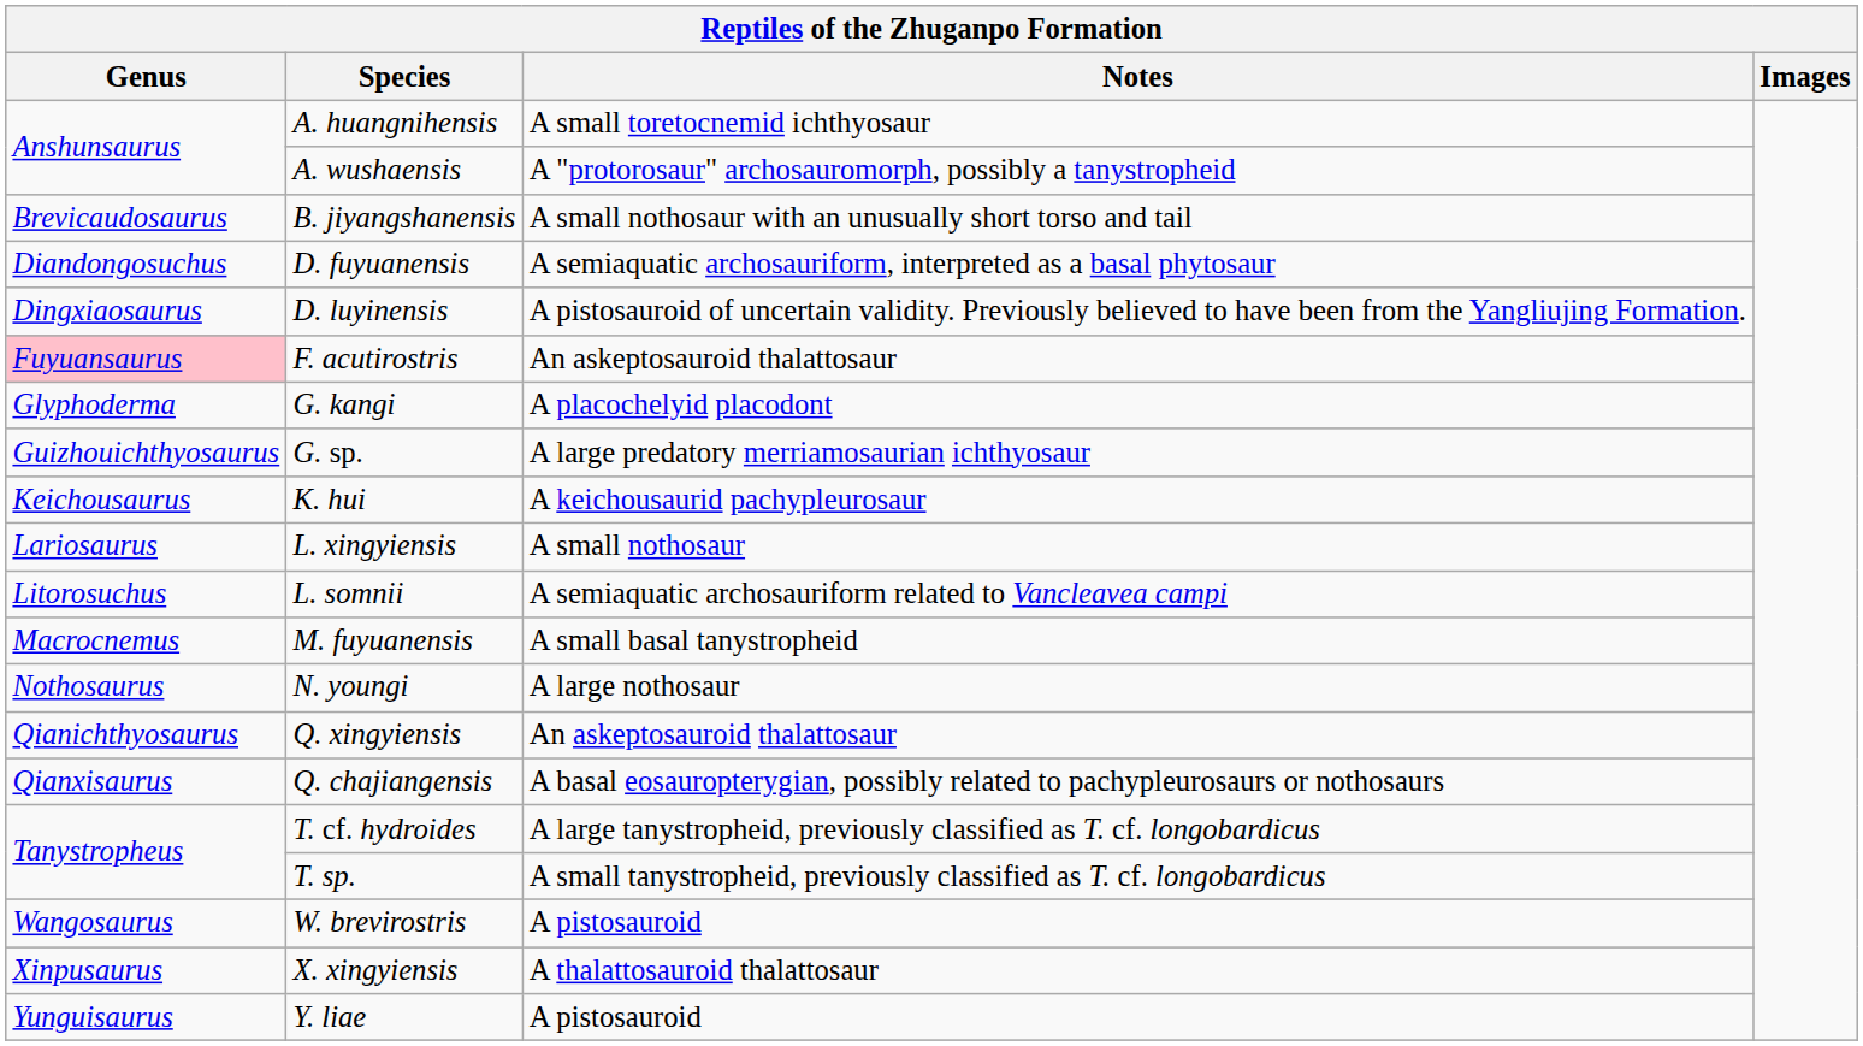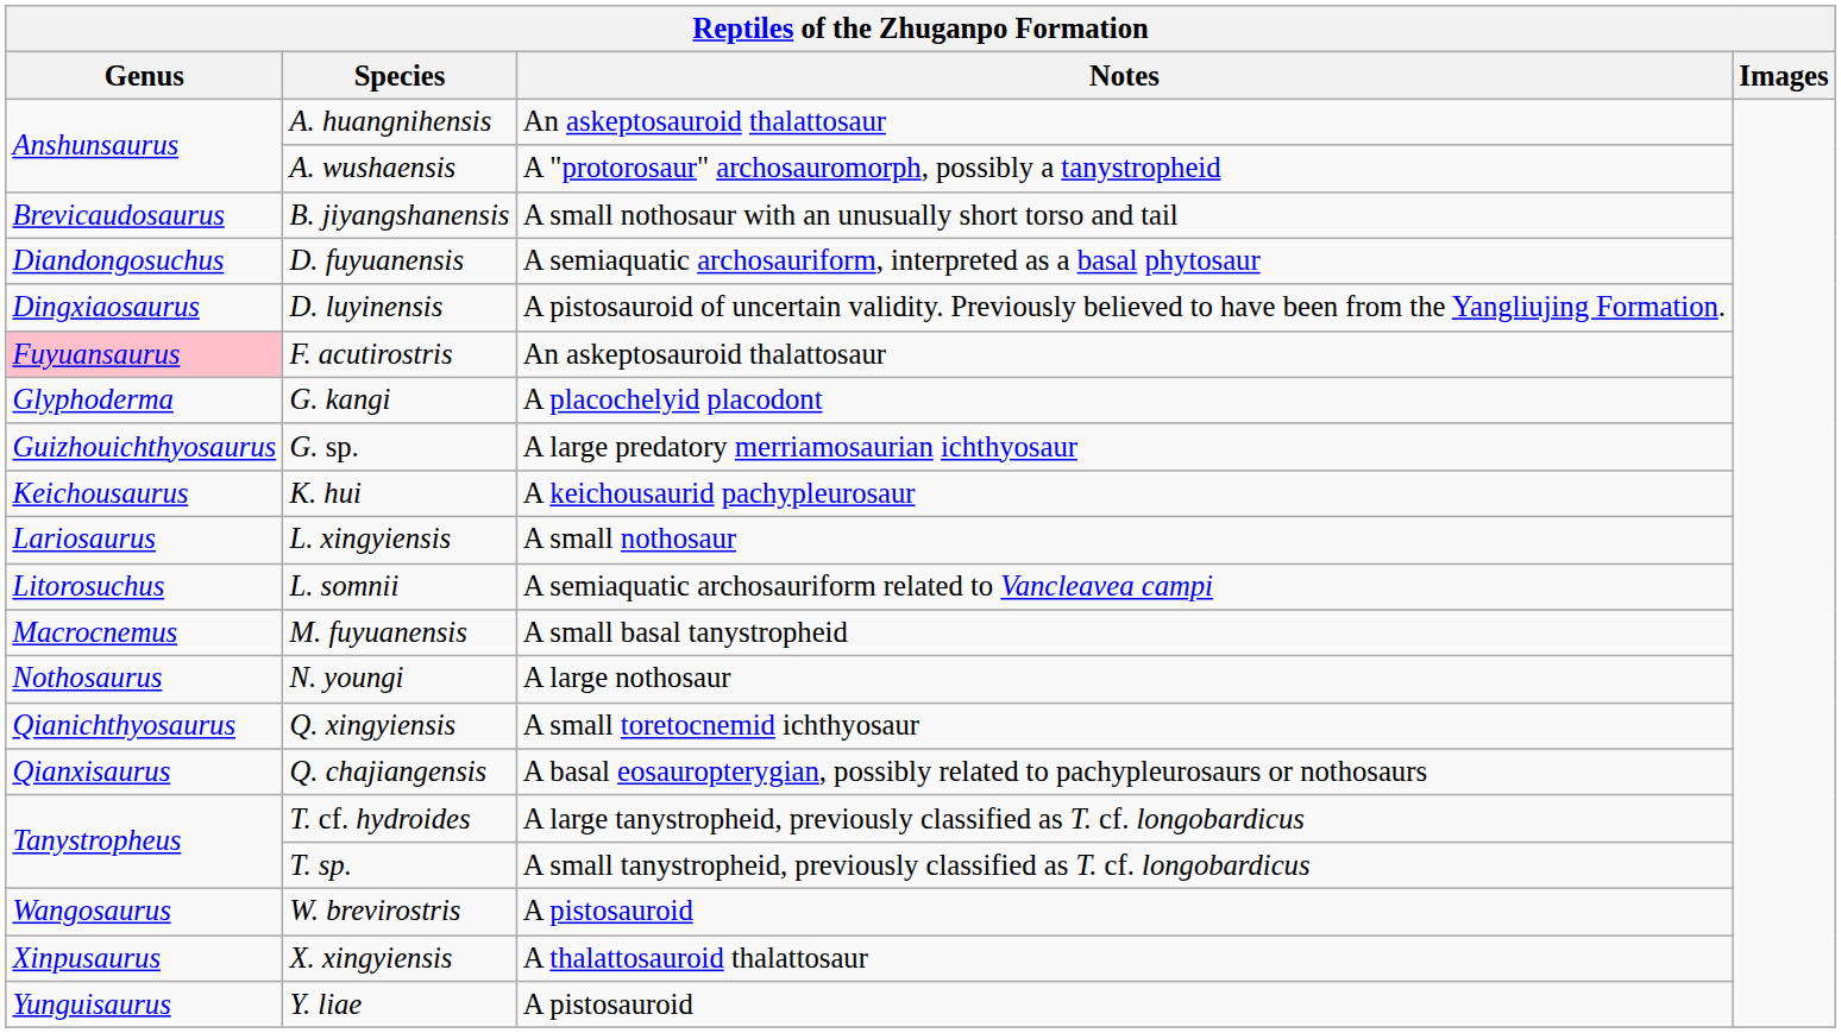A. huangnihensis | Notes: A small toretocnemid ichthyosaur -> An askeptosauroid thalattosaur
Q. xingyiensis | Notes: An askeptosauroid thalattosaur -> A small toretocnemid ichthyosaur
